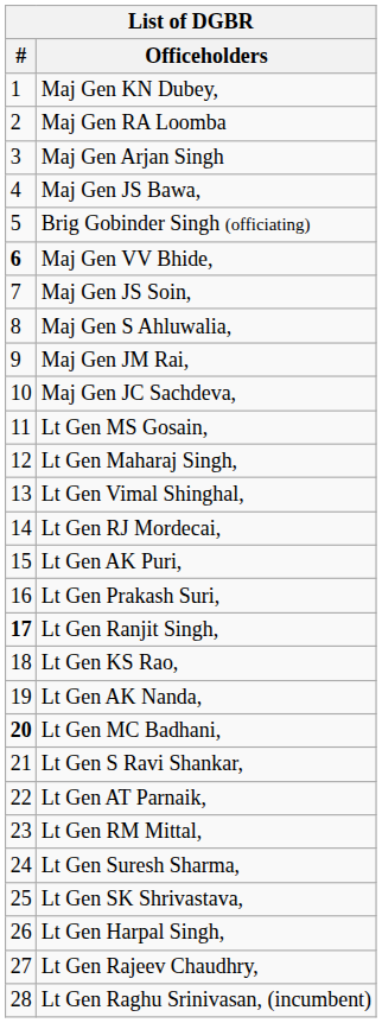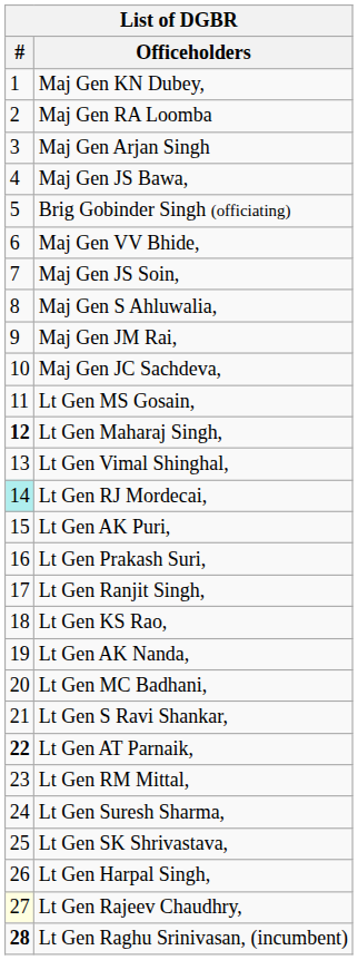Maj Gen VV Bhide, | #: bold -> normal
Lt Gen Maharaj Singh, | #: normal -> bold
Lt Gen RJ Mordecai, | #: no background -> paleturquoise background
Lt Gen Ranjit Singh, | #: bold -> normal
Lt Gen MC Badhani, | #: bold -> normal
Lt Gen AT Parnaik, | #: normal -> bold
Lt Gen Rajeev Chaudhry, | #: no background -> lightyellow background
Lt Gen Raghu Srinivasan, (incumbent) | #: normal -> bold
